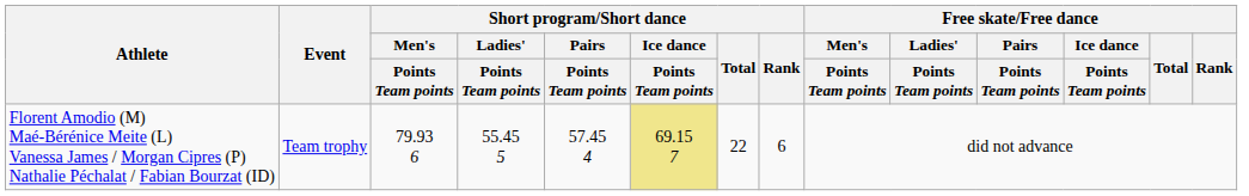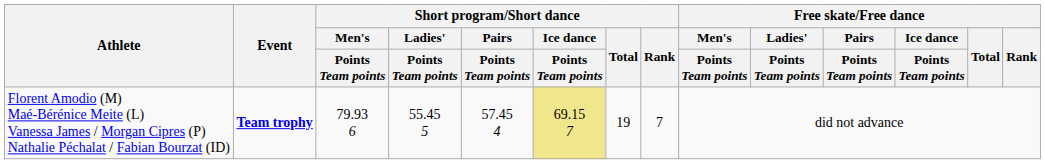row 4 | Event: normal -> bold
row 4 | Short program/Short dance / Total: 22 -> 19
row 4 | Short program/Short dance / Rank: 6 -> 7
